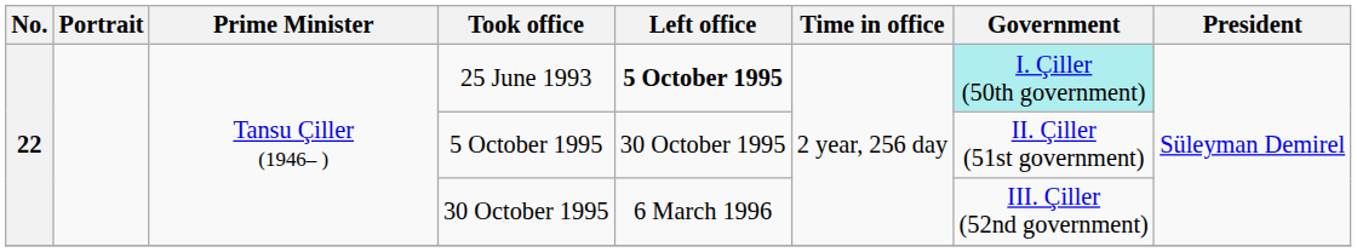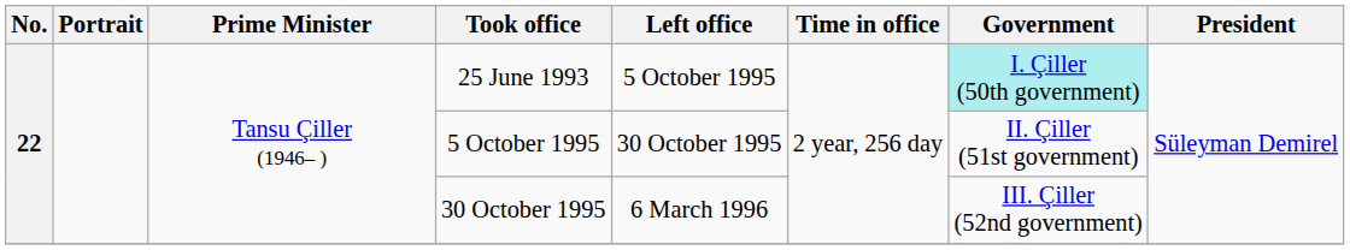25 June 1993 | Left office: bold -> normal
